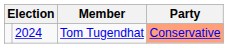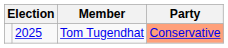Tom Tugendhat | column 2: 2024 -> 2025
